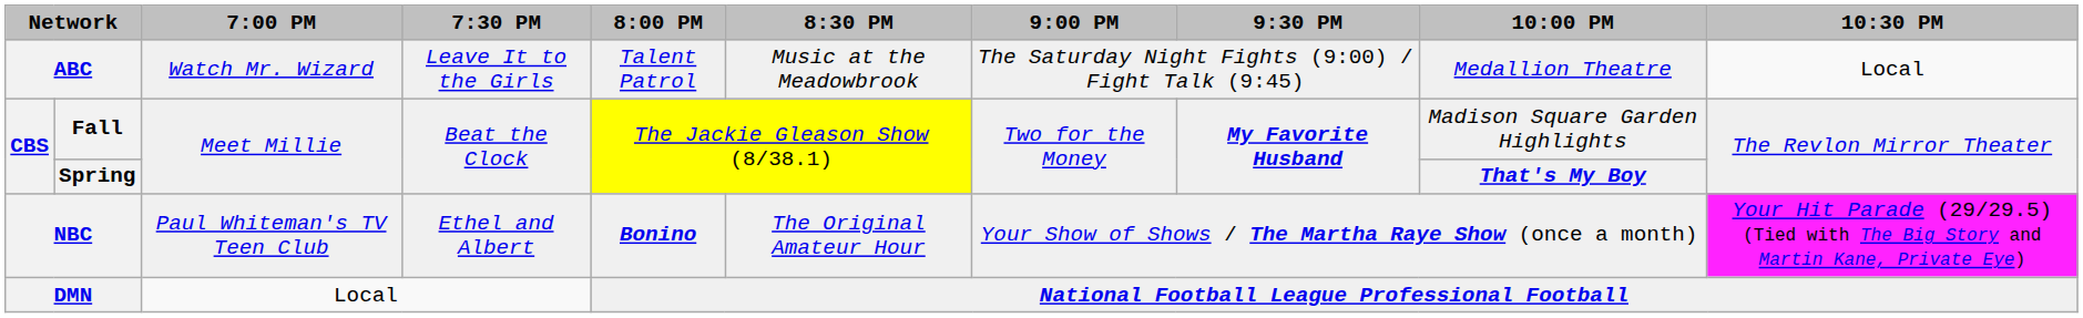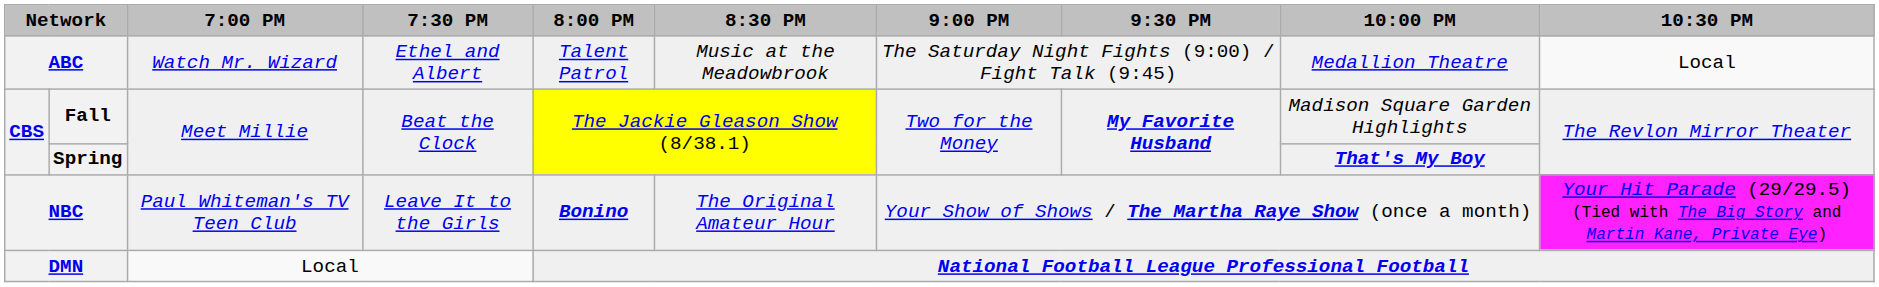ABC | 7:30 PM: Leave It to the Girls -> Ethel and Albert
NBC | 7:30 PM: Ethel and Albert -> Leave It to the Girls
